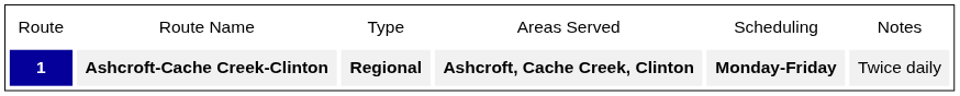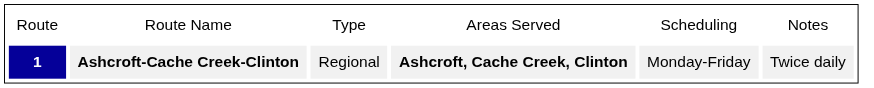Ashcroft-Cache Creek-Clinton | column 3: bold -> normal
Ashcroft-Cache Creek-Clinton | column 5: bold -> normal
